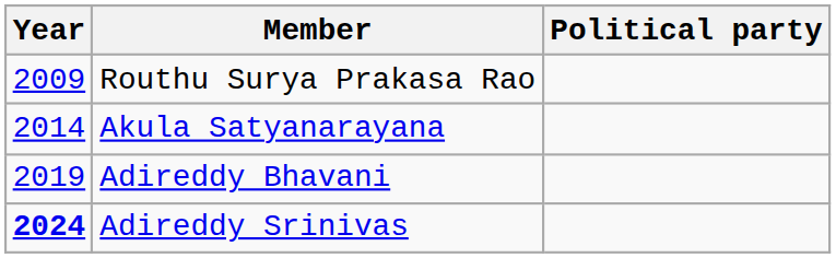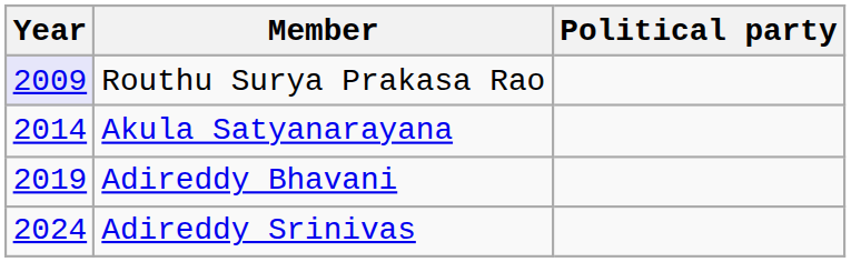Routhu Surya Prakasa Rao | Year: no background -> lavender background
Adireddy Srinivas | Year: bold -> normal
